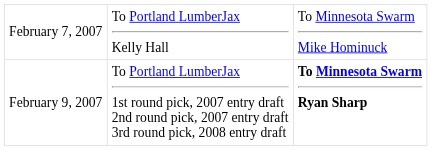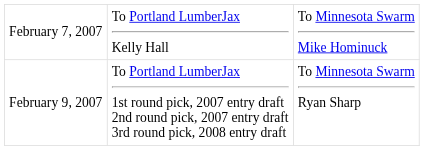February 9, 2007 | column 3: bold -> normal
